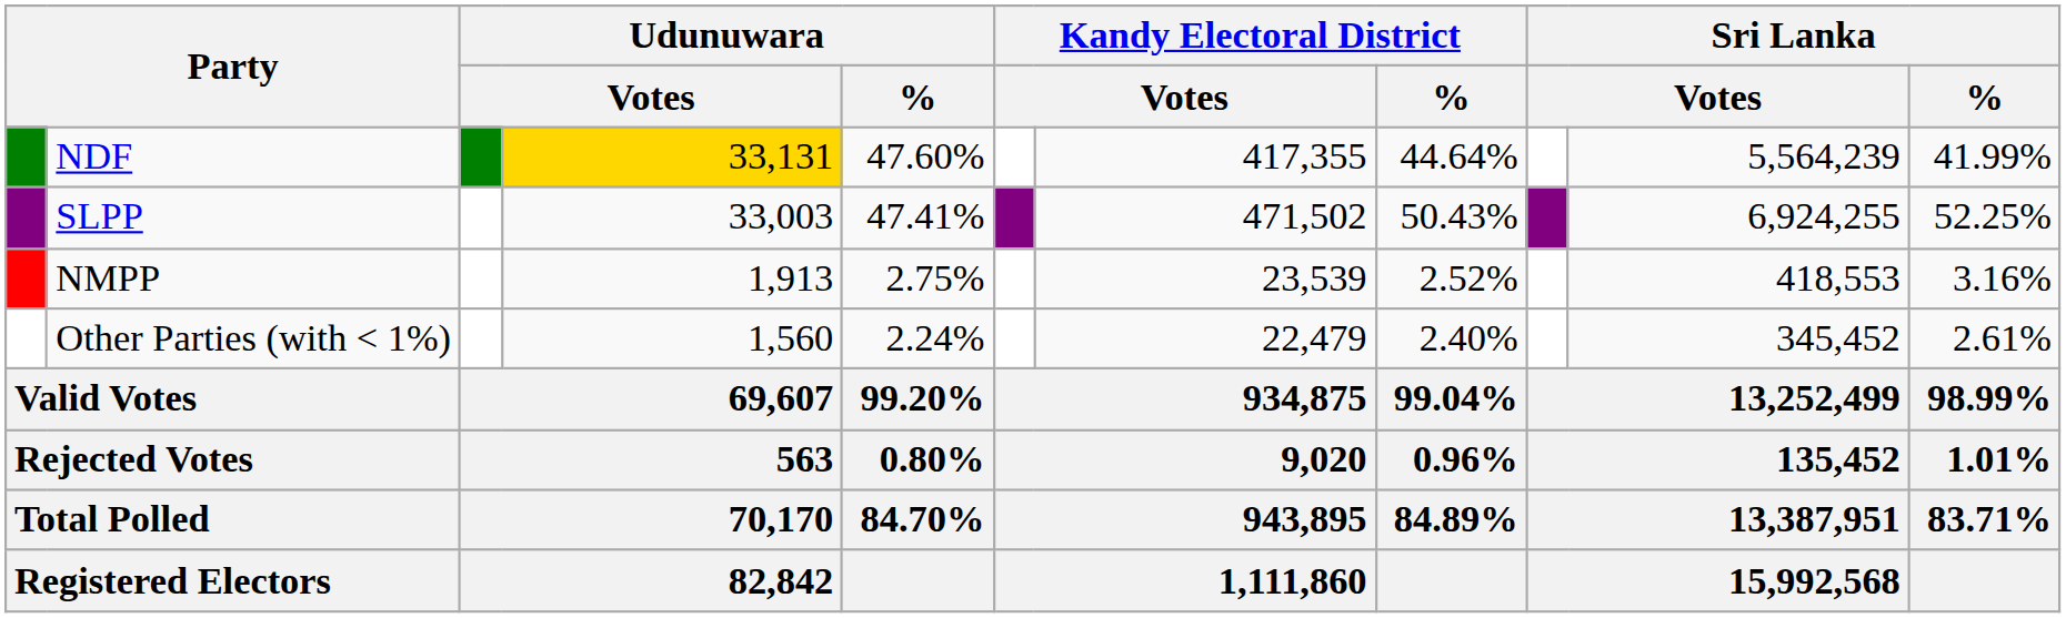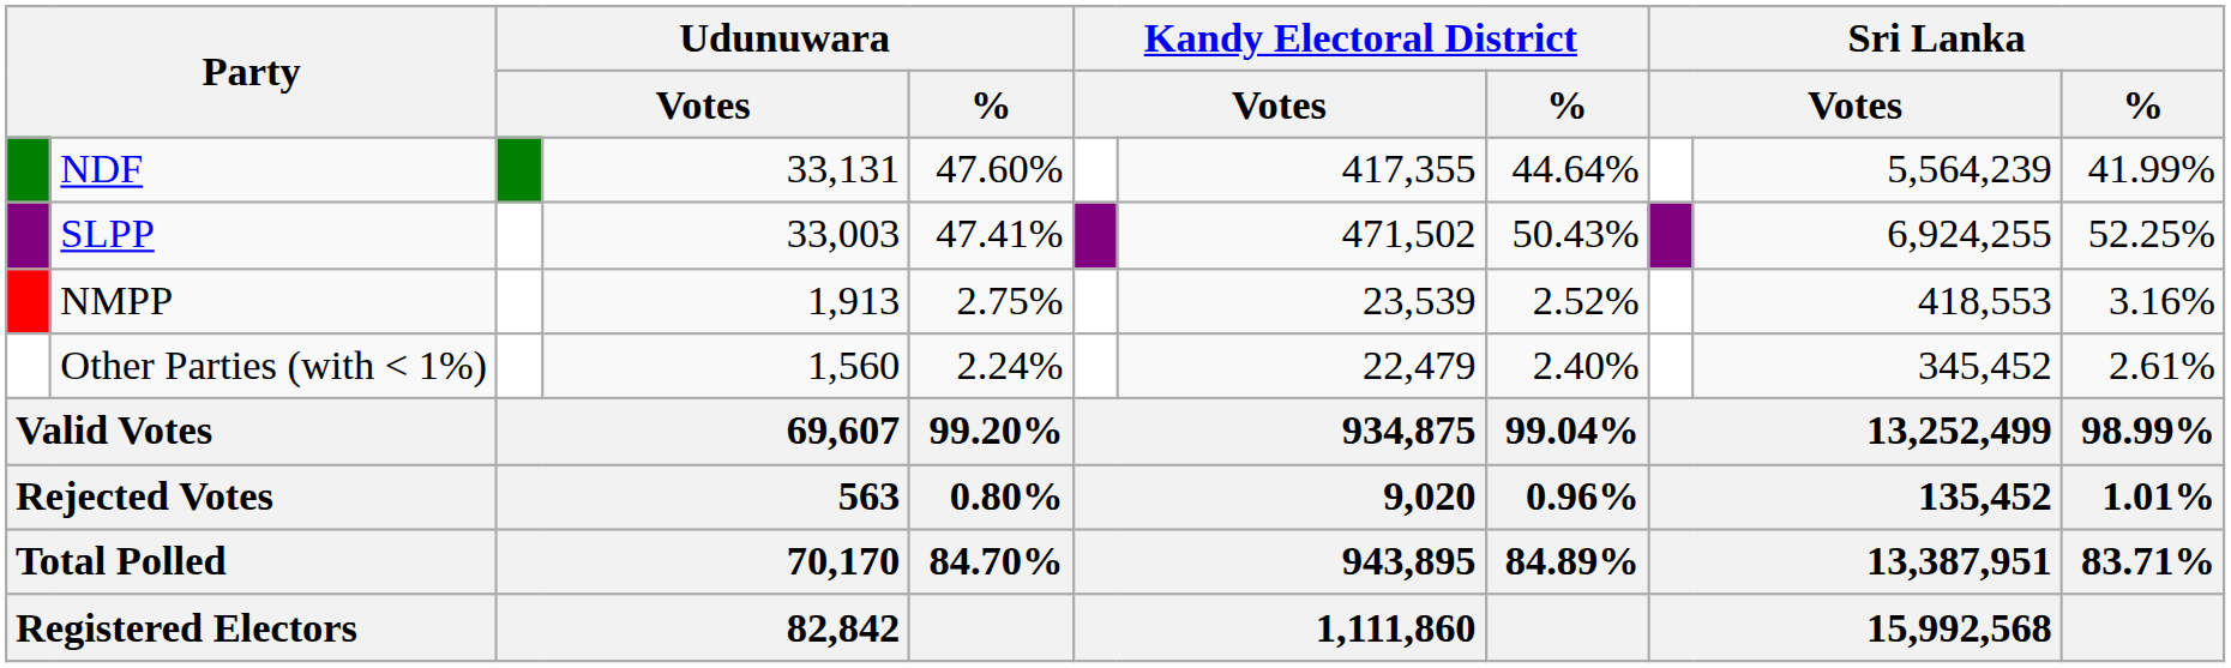NDF | column 4: gold background -> no background
